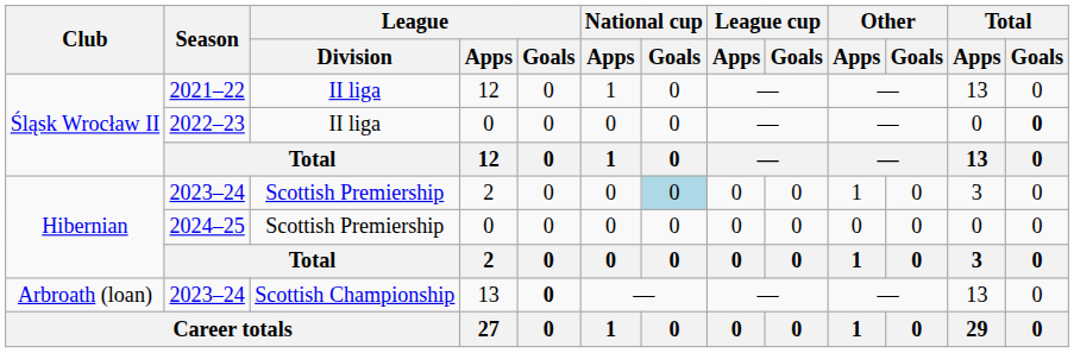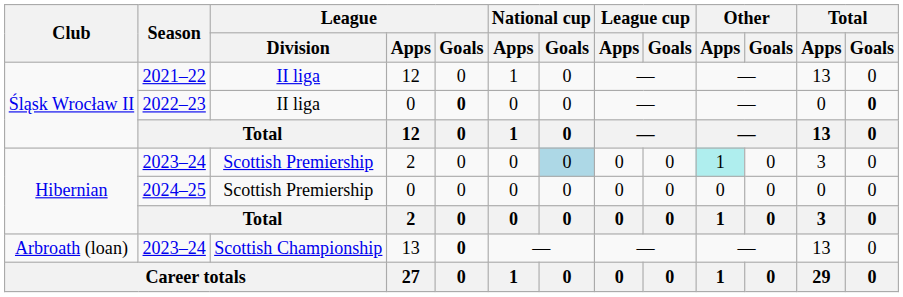2022–23 | League / Goals: normal -> bold
2023–24 / 2 | Other / Apps: no background -> paleturquoise background
